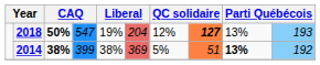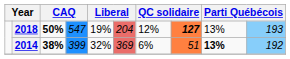2014 | column 5: 38% -> 32%
2014 | column 7: 5% -> 6%
